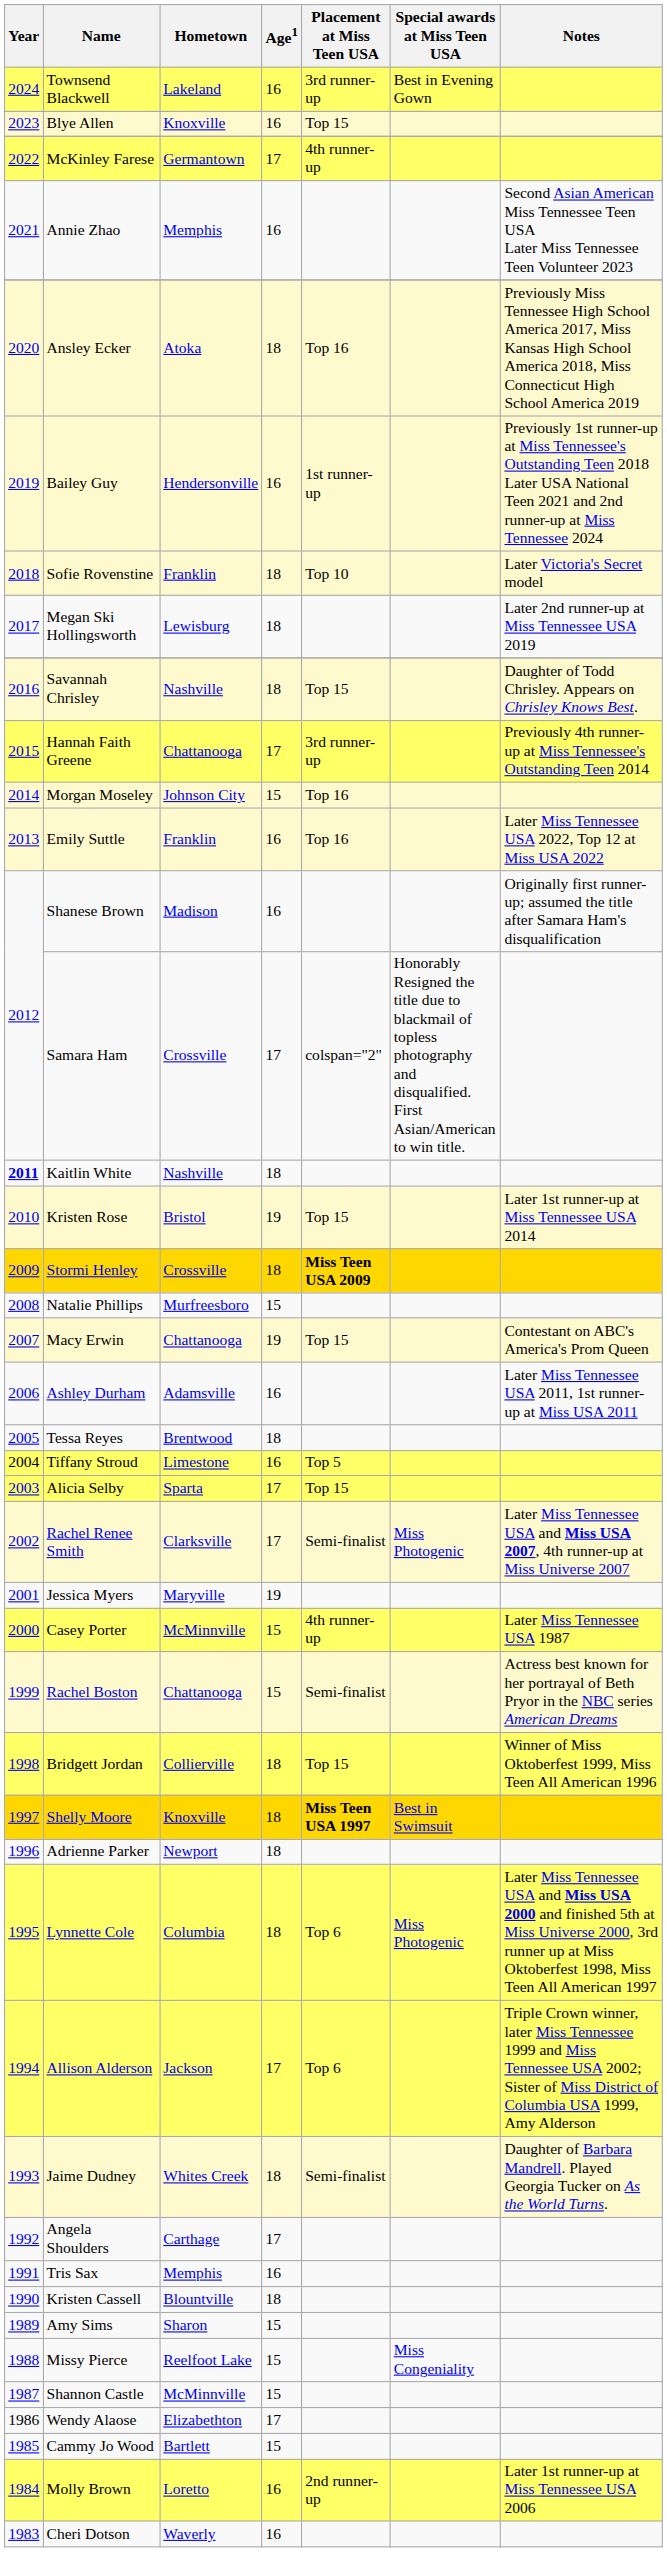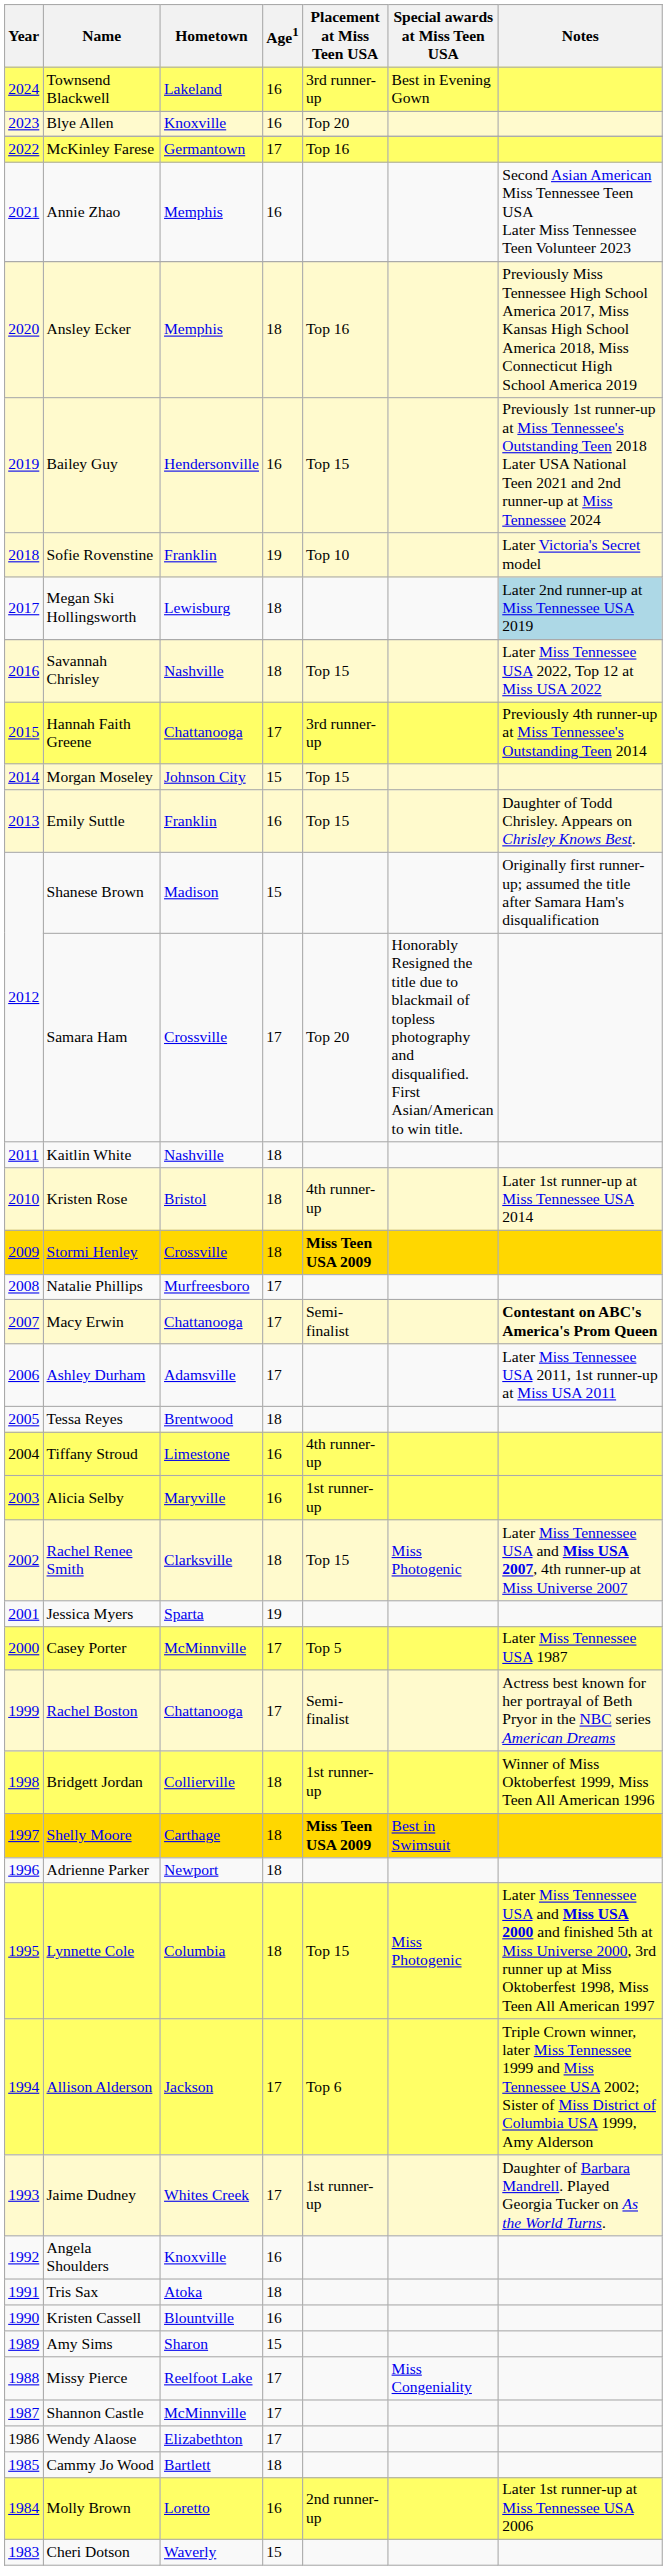Blye Allen | Placement at Miss Teen USA: Top 15 -> Top 20
McKinley Farese | Placement at Miss Teen USA: 4th runner-up -> Top 16
Ansley Ecker | Hometown: Atoka -> Memphis
Bailey Guy | Placement at Miss Teen USA: 1st runner-up -> Top 15
Sofie Rovenstine | Age1: 18 -> 19
Megan Ski Hollingsworth | Notes: no background -> lightblue background
Savannah Chrisley | Notes: Daughter of Todd Chrisley. Appears on Chrisley Knows Best. -> Later Miss Tennessee USA 2022, Top 12 at Miss USA 2022
Morgan Moseley | Placement at Miss Teen USA: Top 16 -> Top 15
Emily Suttle | Placement at Miss Teen USA: Top 16 -> Top 15
Emily Suttle | Notes: Later Miss Tennessee USA 2022, Top 12 at Miss USA 2022 -> Daughter of Todd Chrisley. Appears on Chrisley Knows Best.
Shanese Brown | Age1: 16 -> 15
Samara Ham | Placement at Miss Teen USA: colspan="2" -> Top 20
Kaitlin White | Year: bold -> normal
Kristen Rose | Age1: 19 -> 18
Kristen Rose | Placement at Miss Teen USA: Top 15 -> 4th runner-up
Natalie Phillips | Age1: 15 -> 17
Macy Erwin | Age1: 19 -> 17
Macy Erwin | Placement at Miss Teen USA: Top 15 -> Semi-finalist
Macy Erwin | Notes: normal -> bold
Ashley Durham | Age1: 16 -> 17
Tiffany Stroud | Placement at Miss Teen USA: Top 5 -> 4th runner-up
Alicia Selby | Hometown: Sparta -> Maryville
Alicia Selby | Age1: 17 -> 16
Alicia Selby | Placement at Miss Teen USA: Top 15 -> 1st runner-up
Rachel Renee Smith | Age1: 17 -> 18
Rachel Renee Smith | Placement at Miss Teen USA: Semi-finalist -> Top 15
Jessica Myers | Hometown: Maryville -> Sparta
Casey Porter | Age1: 15 -> 17
Casey Porter | Placement at Miss Teen USA: 4th runner-up -> Top 5
Rachel Boston | Age1: 15 -> 17
Bridgett Jordan | Placement at Miss Teen USA: Top 15 -> 1st runner-up
Shelly Moore | Hometown: Knoxville -> Carthage
Shelly Moore | Placement at Miss Teen USA: Miss Teen USA 1997 -> Miss Teen USA 2009
Lynnette Cole | Placement at Miss Teen USA: Top 6 -> Top 15
Jaime Dudney | Age1: 18 -> 17
Jaime Dudney | Placement at Miss Teen USA: Semi-finalist -> 1st runner-up
Angela Shoulders | Hometown: Carthage -> Knoxville
Angela Shoulders | Age1: 17 -> 16
Tris Sax | Hometown: Memphis -> Atoka
Tris Sax | Age1: 16 -> 18
Kristen Cassell | Age1: 18 -> 16
Missy Pierce | Age1: 15 -> 17
Shannon Castle | Age1: 15 -> 17
Cammy Jo Wood | Age1: 15 -> 18
Cheri Dotson | Age1: 16 -> 15
